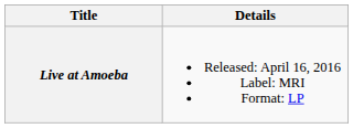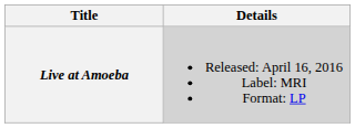Live at Amoeba | Details: no background -> lightgrey background
